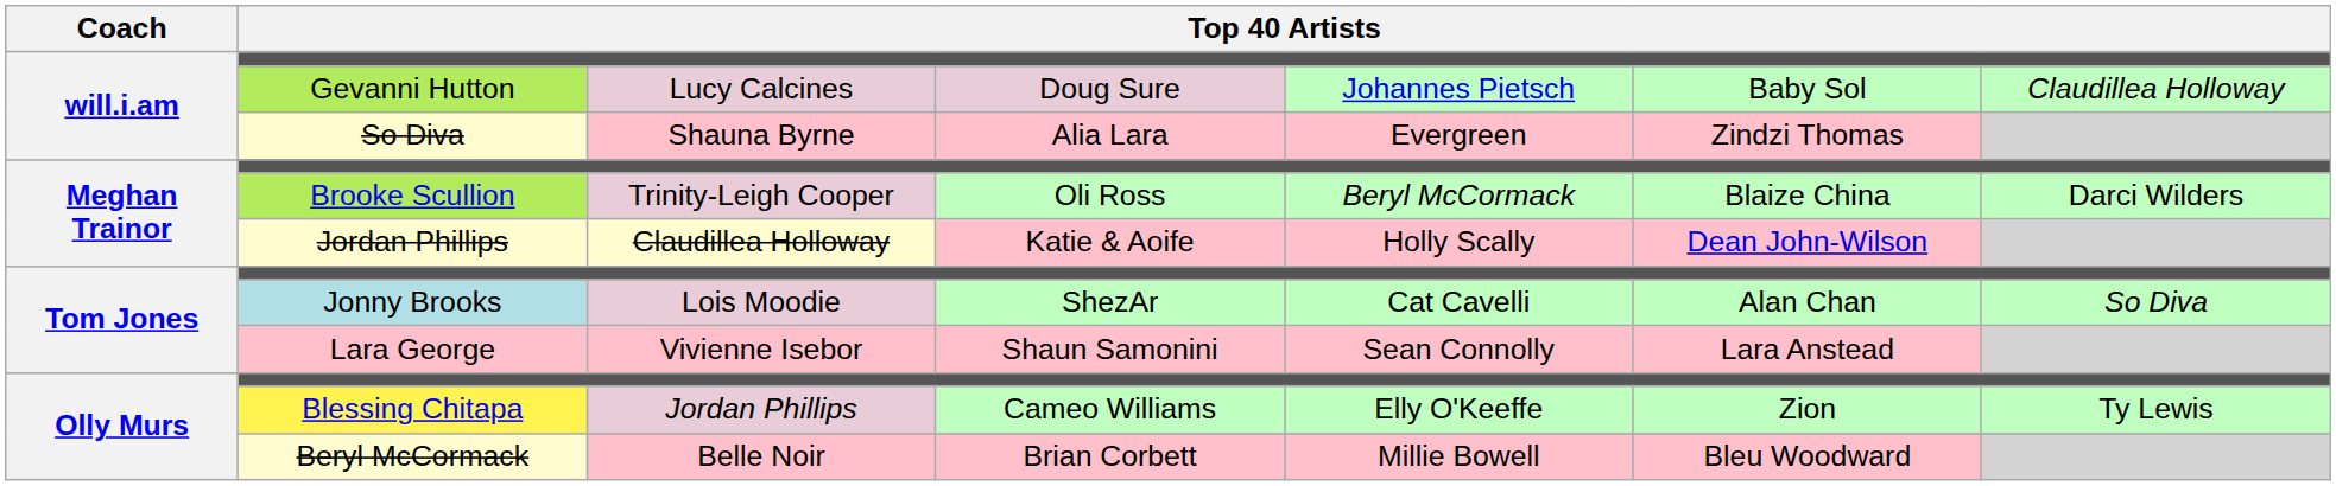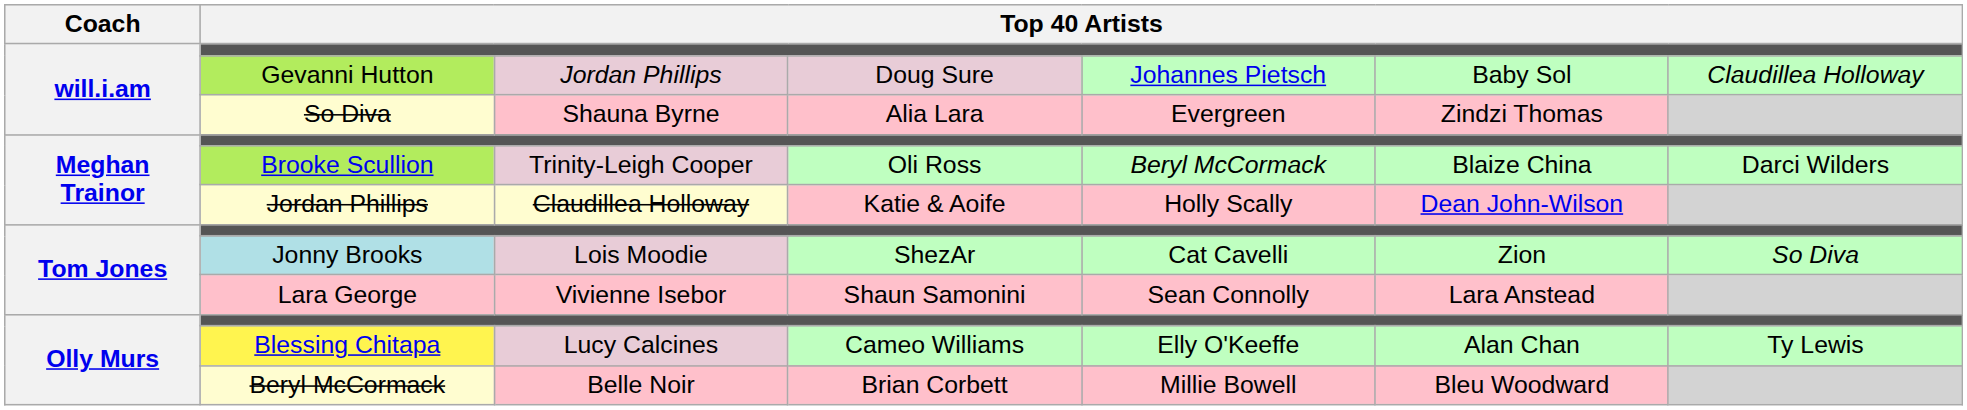Gevanni Hutton | column 3: Lucy Calcines -> Jordan Phillips
Jonny Brooks | column 6: Alan Chan -> Zion
Blessing Chitapa | column 3: Jordan Phillips -> Lucy Calcines
Blessing Chitapa | column 6: Zion -> Alan Chan
